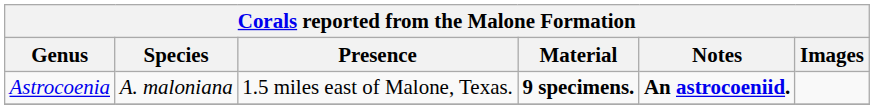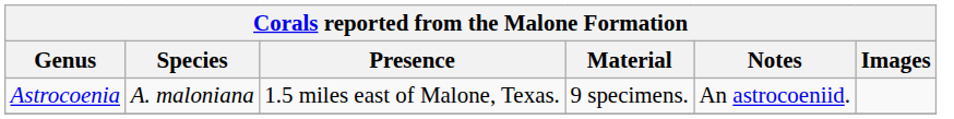Astrocoenia | Material: bold -> normal
Astrocoenia | Notes: bold -> normal
